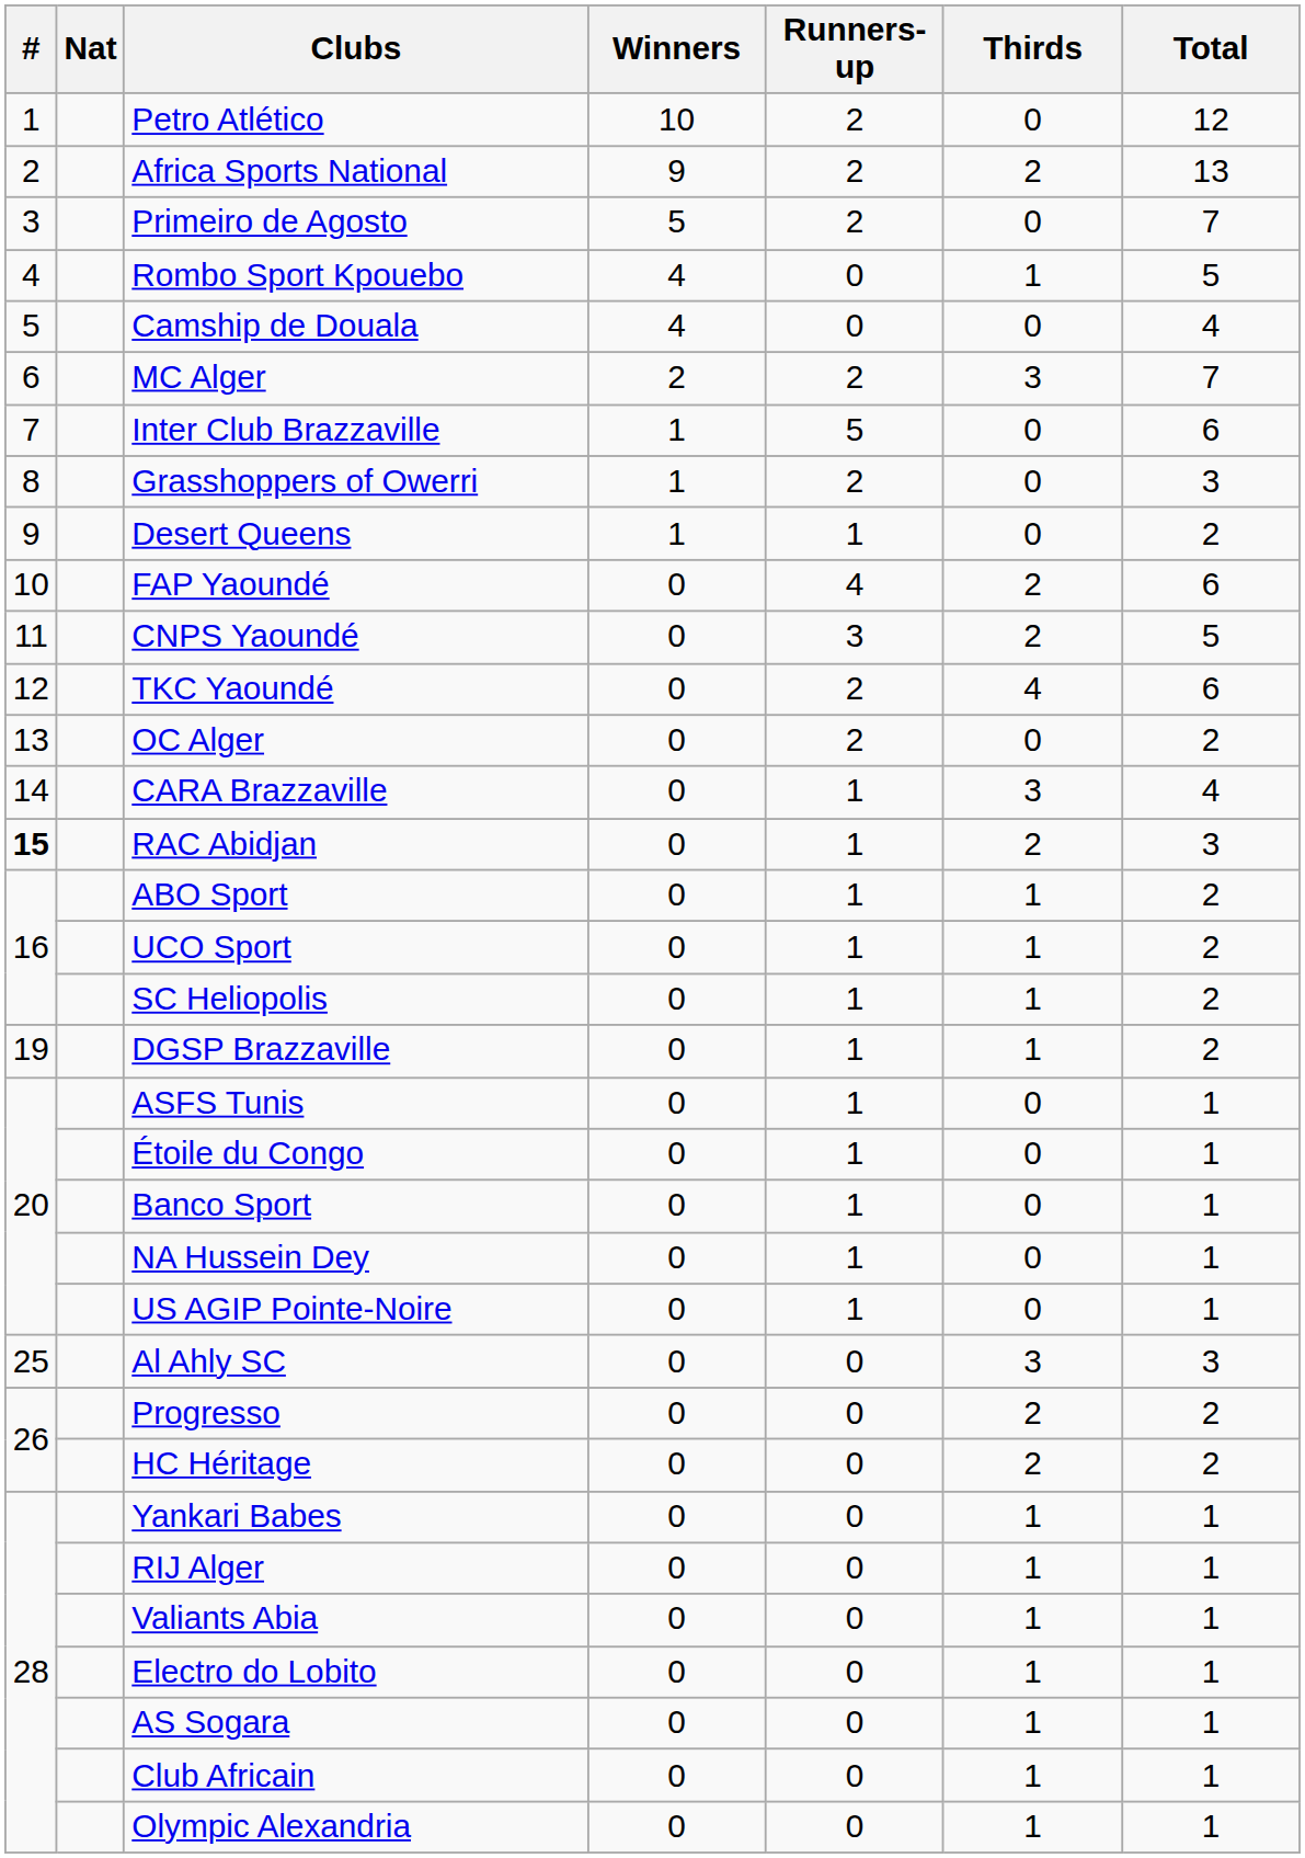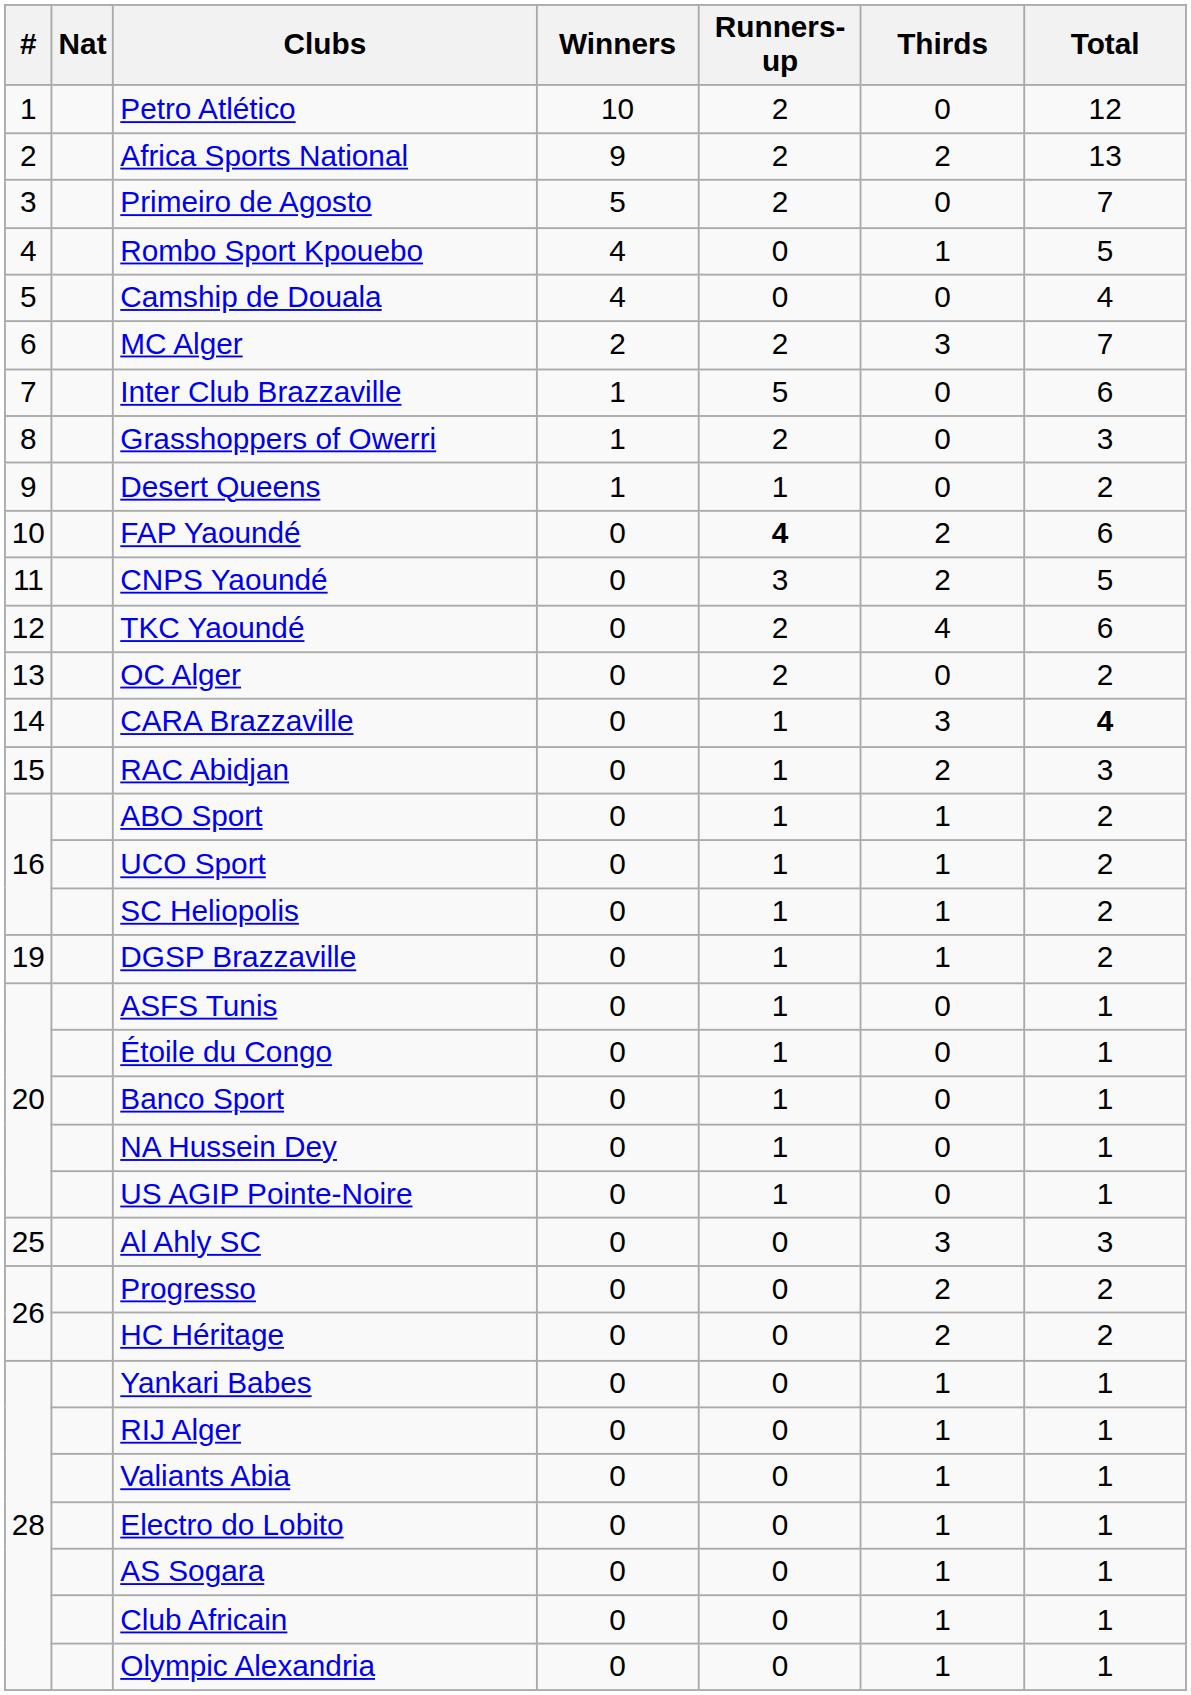FAP Yaoundé | Runners-up: normal -> bold
CARA Brazzaville | Total: normal -> bold
RAC Abidjan | #: bold -> normal
